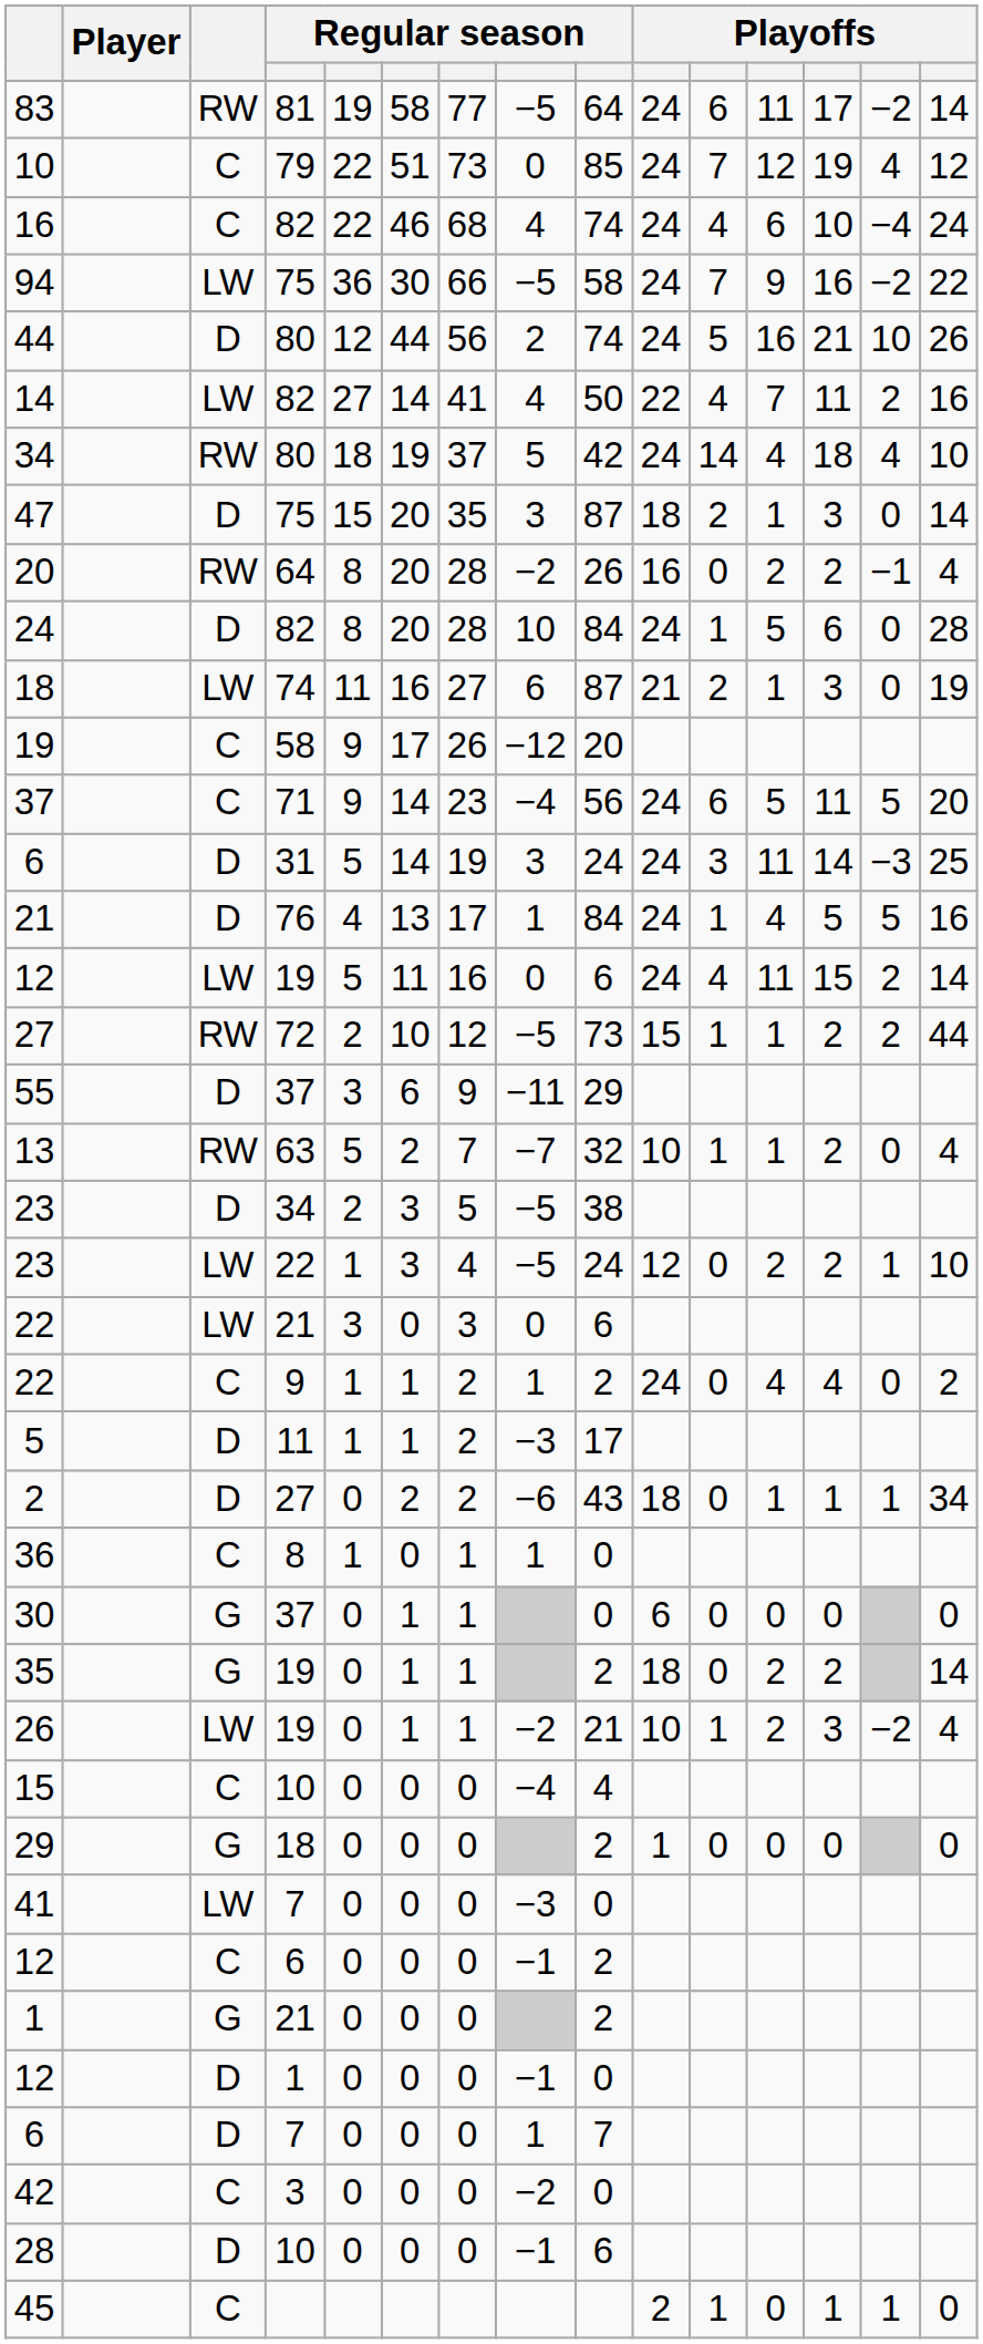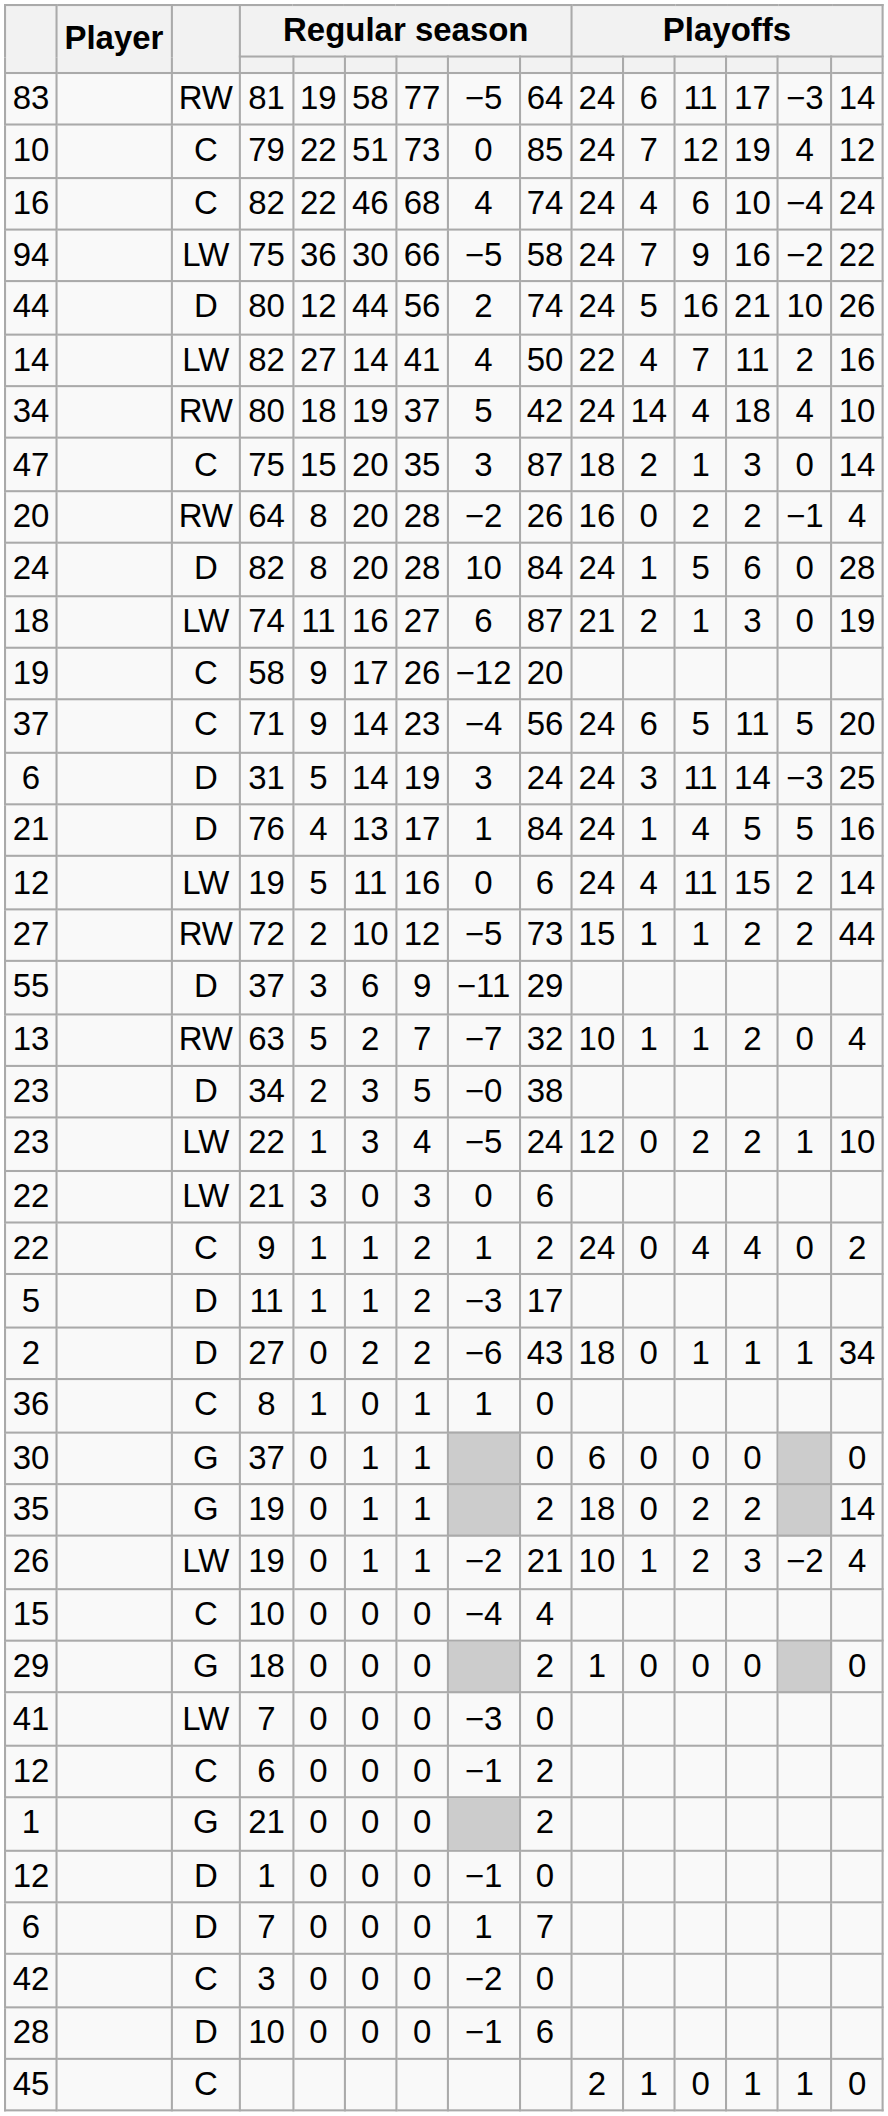83 | column 14: −2 -> −3
47 | column 3: D -> C
23 / 34 | column 8: −5 -> −0
